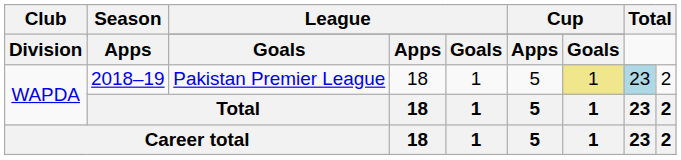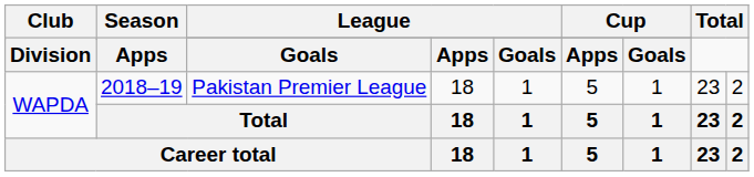WAPDA / Pakistan Premier League | column 7: khaki background -> no background
WAPDA / Pakistan Premier League | column 8: lightblue background -> no background
